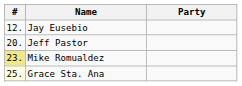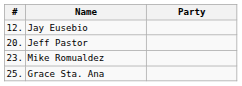Mike Romualdez | #: khaki background -> no background
Grace Sta. Ana | #: lightyellow background -> no background
